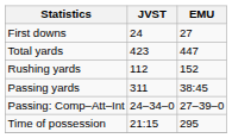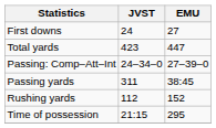rows swapped: Rushing yards <-> Passing: Comp–Att–Int
